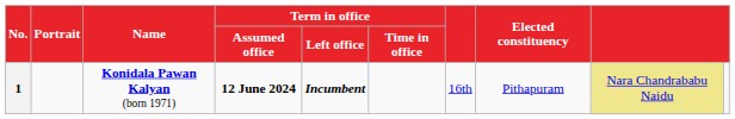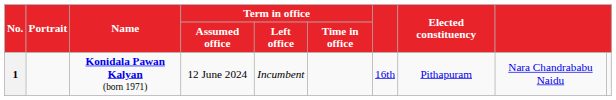1 | Term in office / Assumed office: bold -> normal
1 | Term in office / Left office: bold -> normal
1 | column 9: khaki background -> no background
